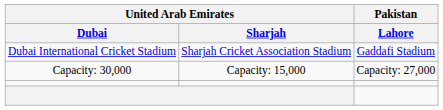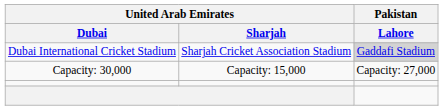Dubai International Cricket Stadium | Pakistan / Lahore: no background -> lightgrey background
